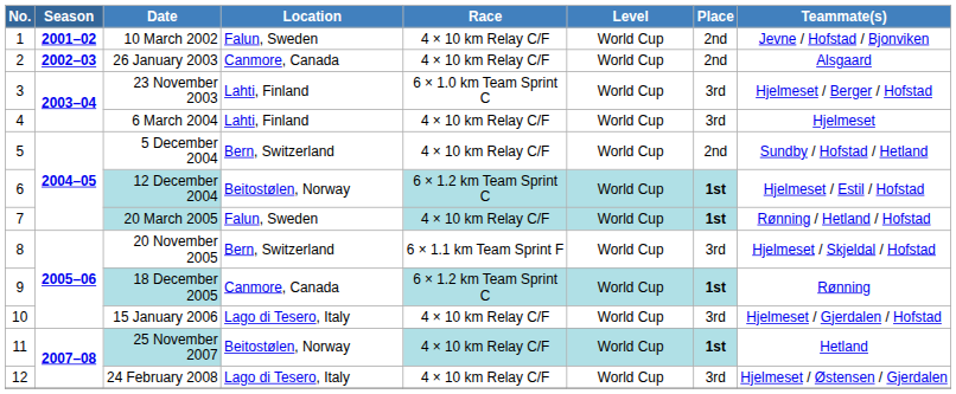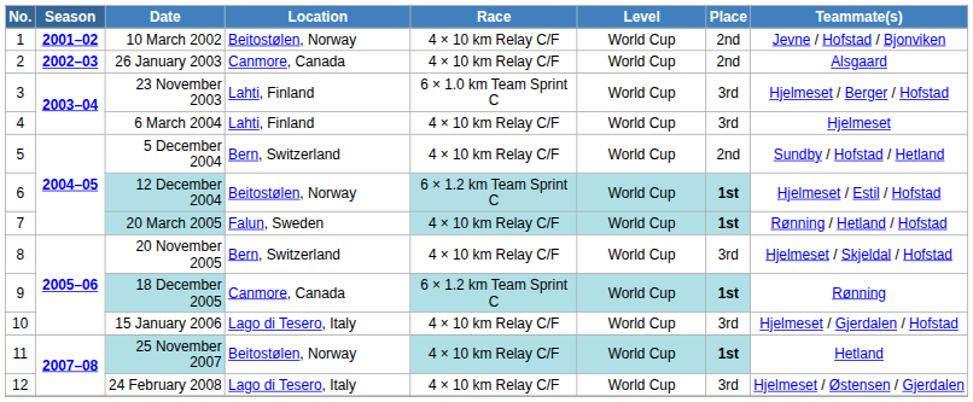10 March 2002 | Location: Falun, Sweden -> Beitostølen, Norway
20 November 2005 | Race: 6 × 1.1 km Team Sprint F -> 4 × 10 km Relay C/F
